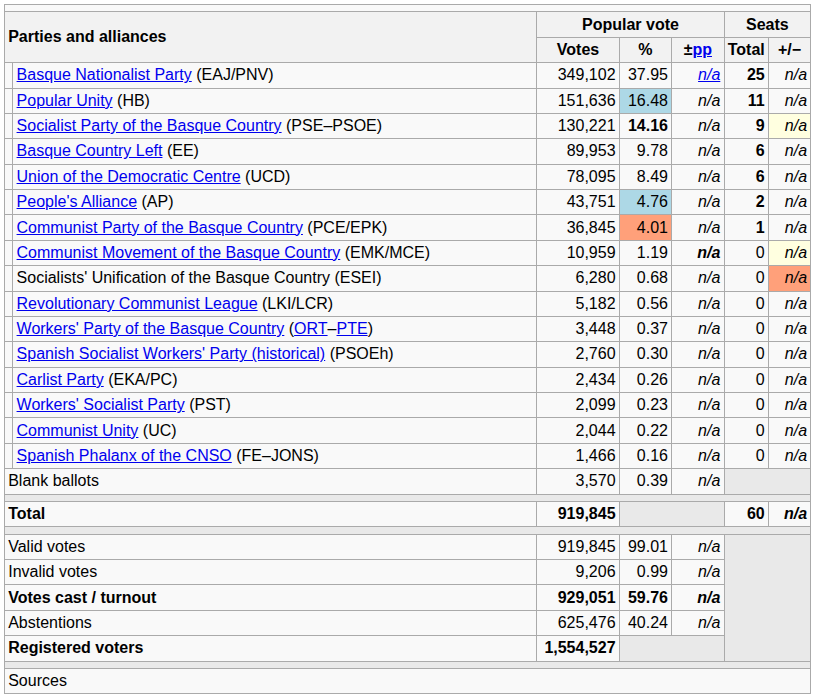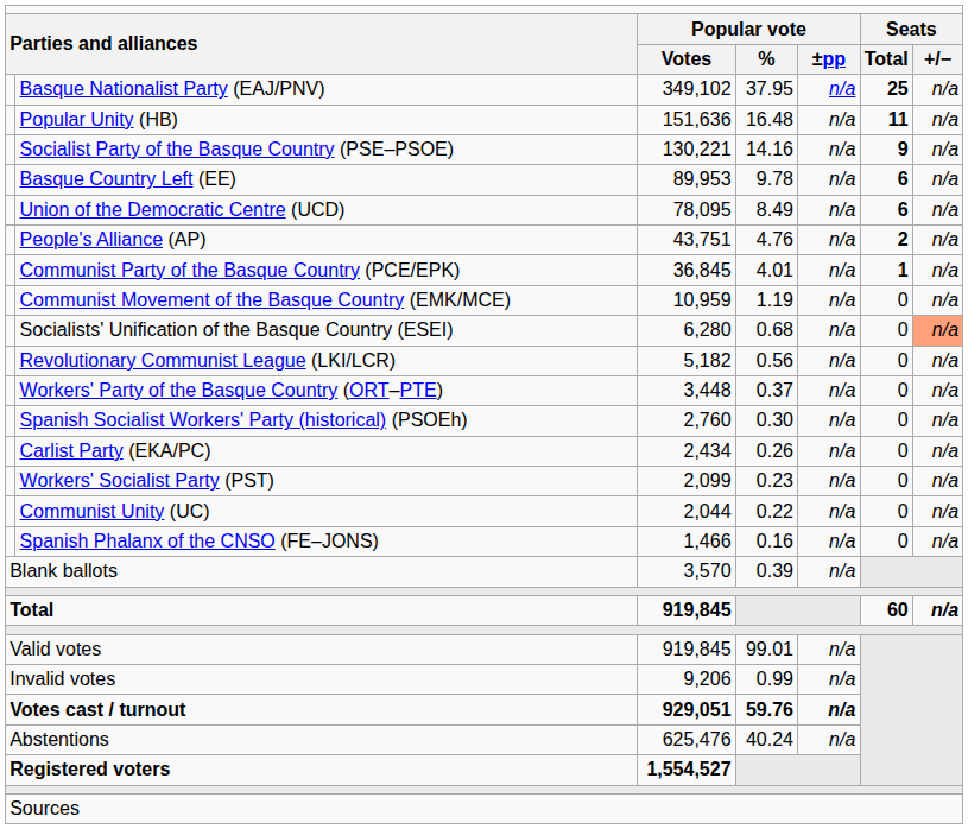Popular Unity (HB) | column 4: lightblue background -> no background
Socialist Party of the Basque Country (PSE–PSOE) | column 4: bold -> normal
Socialist Party of the Basque Country (PSE–PSOE) | column 7: lightyellow background -> no background
People's Alliance (AP) | column 4: lightblue background -> no background
Communist Party of the Basque Country (PCE/EPK) | column 4: lightsalmon background -> no background
Communist Movement of the Basque Country (EMK/MCE) | column 5: bold -> normal
Communist Movement of the Basque Country (EMK/MCE) | column 7: lightyellow background -> no background
